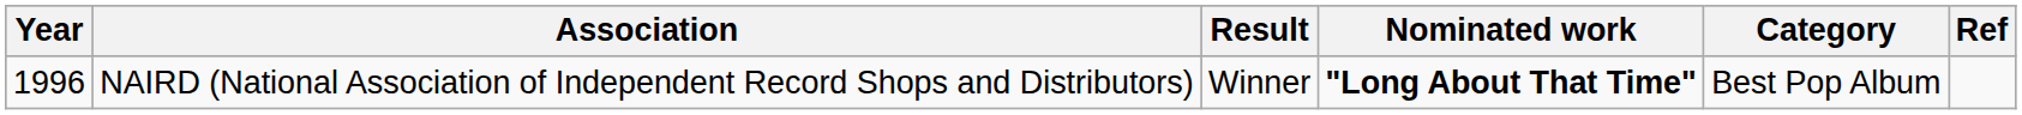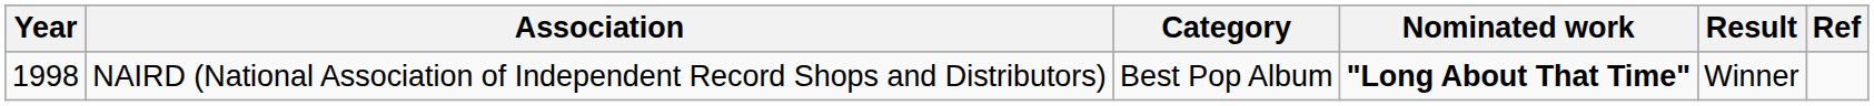columns swapped: Category <-> Result
row 2 | Year: 1996 -> 1998
